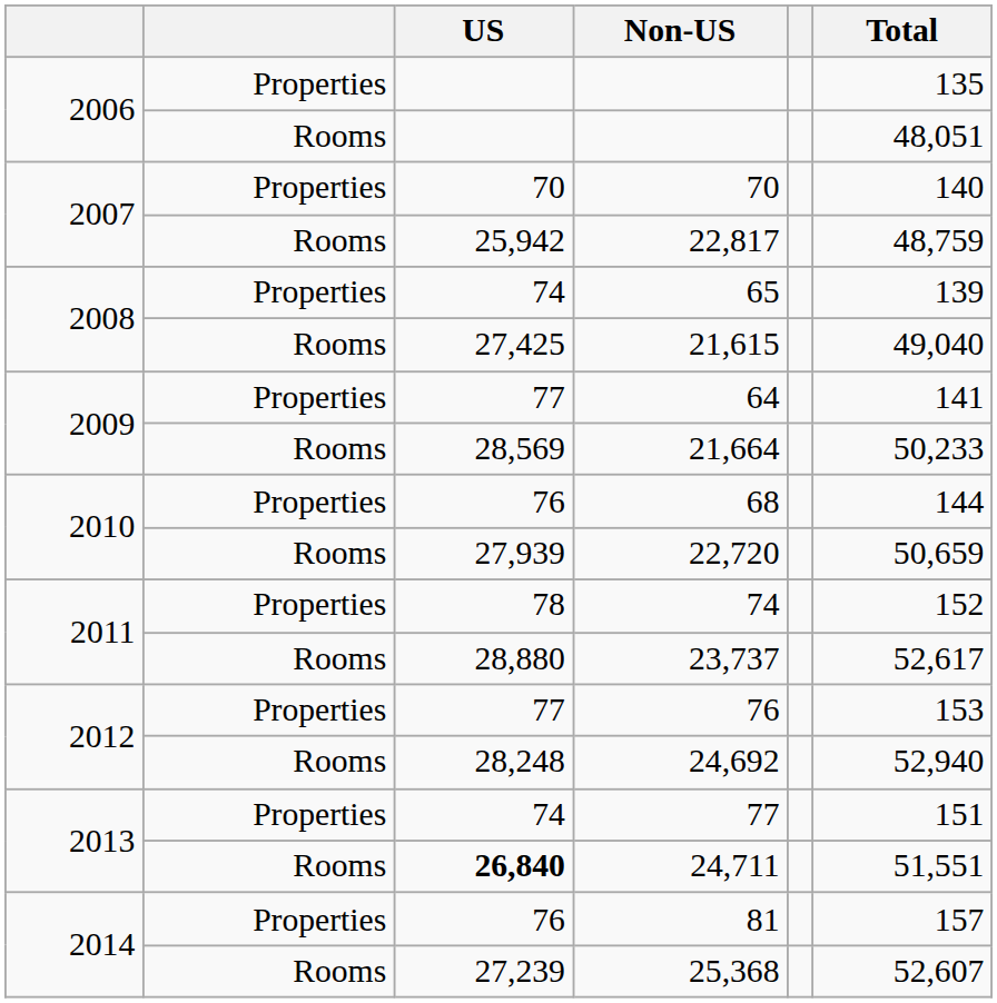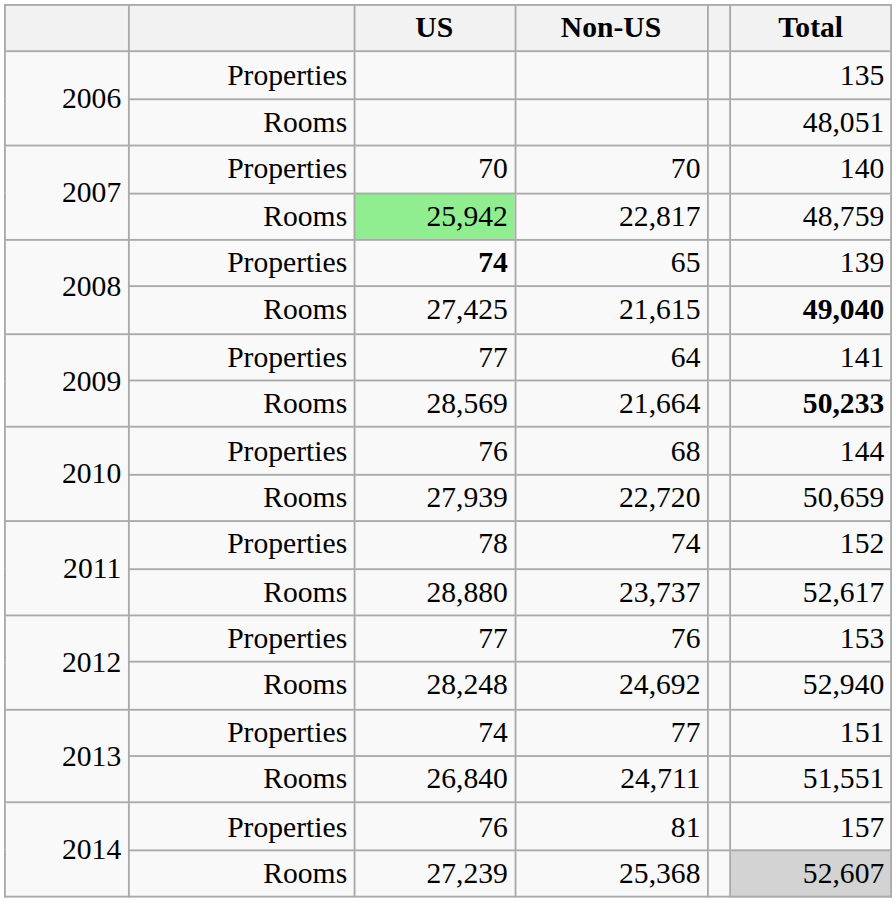22,817 | US: no background -> lightgreen background
65 | US: normal -> bold
21,615 | Total: normal -> bold
21,664 | Total: normal -> bold
24,711 | US: bold -> normal
25,368 | Total: no background -> lightgrey background
